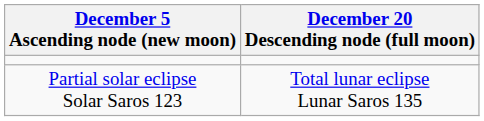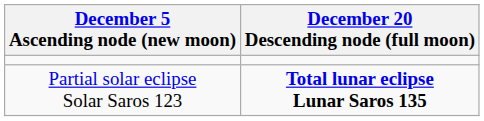row 3 | December 20 Descending node (full moon): normal -> bold
